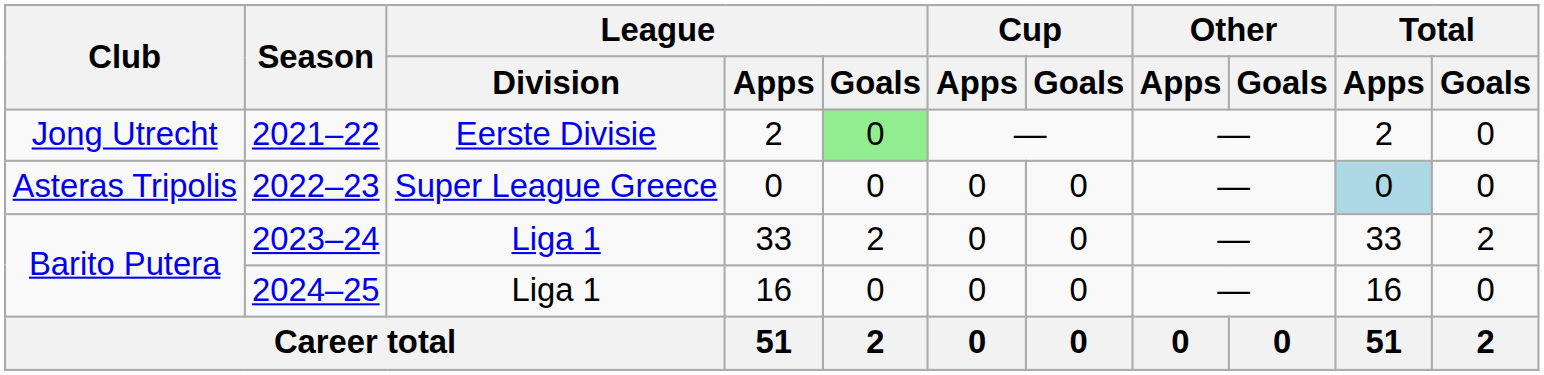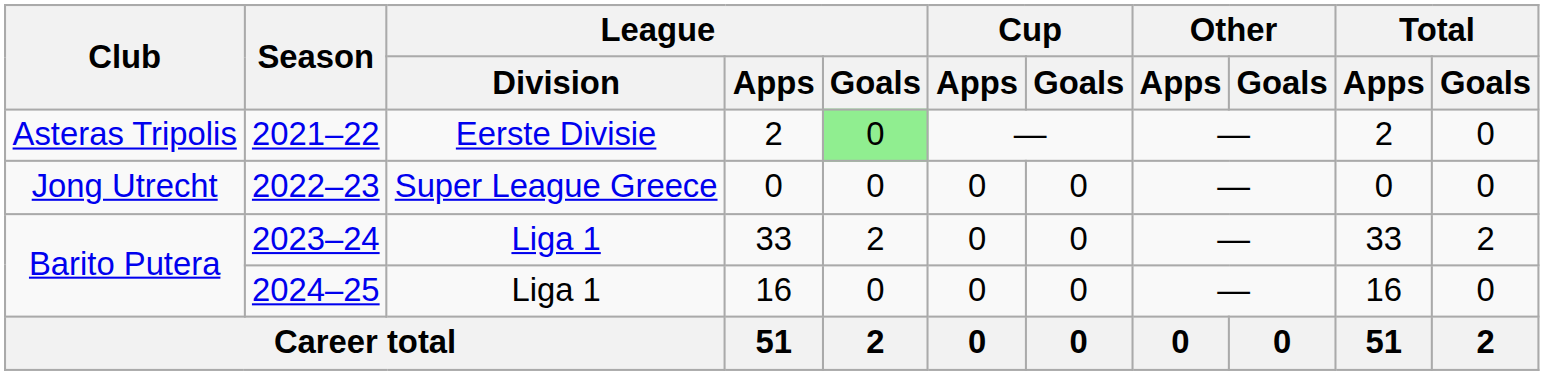2021–22 | Club: Jong Utrecht -> Asteras Tripolis
2022–23 | Club: Asteras Tripolis -> Jong Utrecht
2022–23 | Total / Apps: lightblue background -> no background
